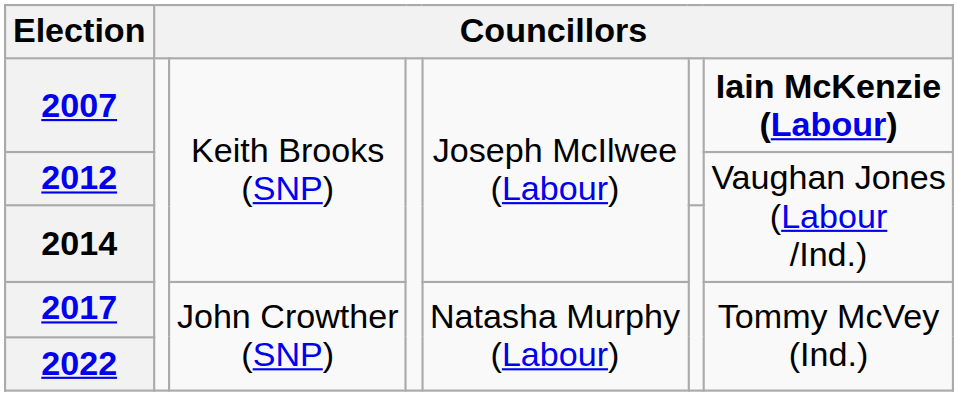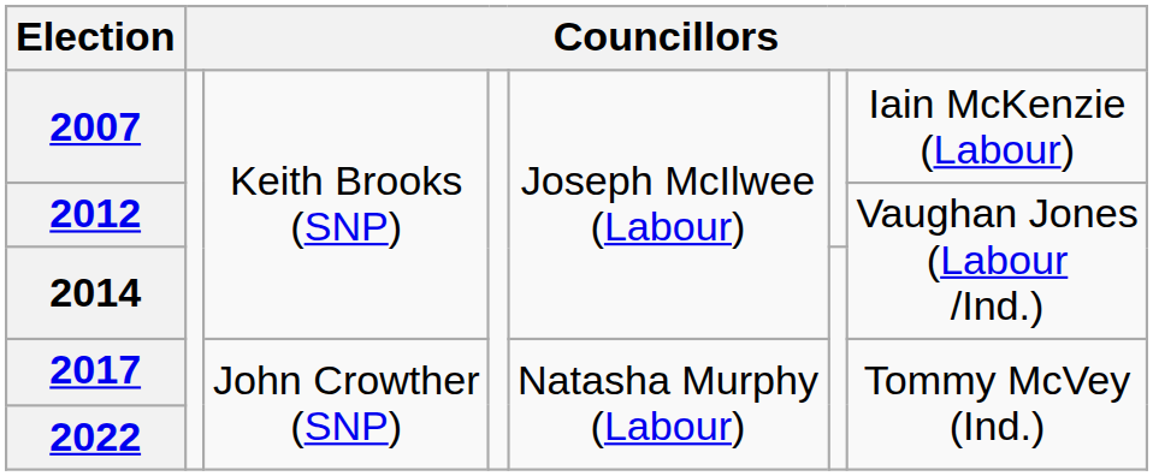2007 | column 7: bold -> normal
